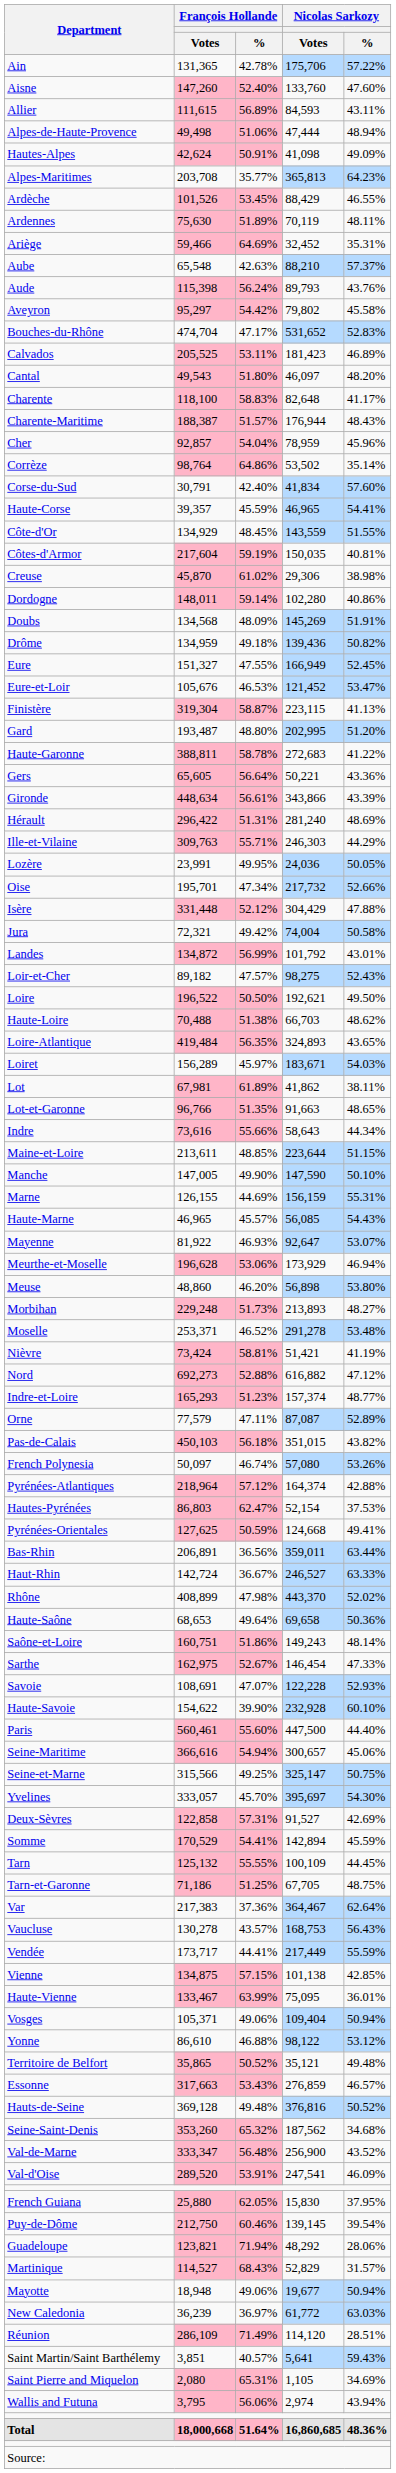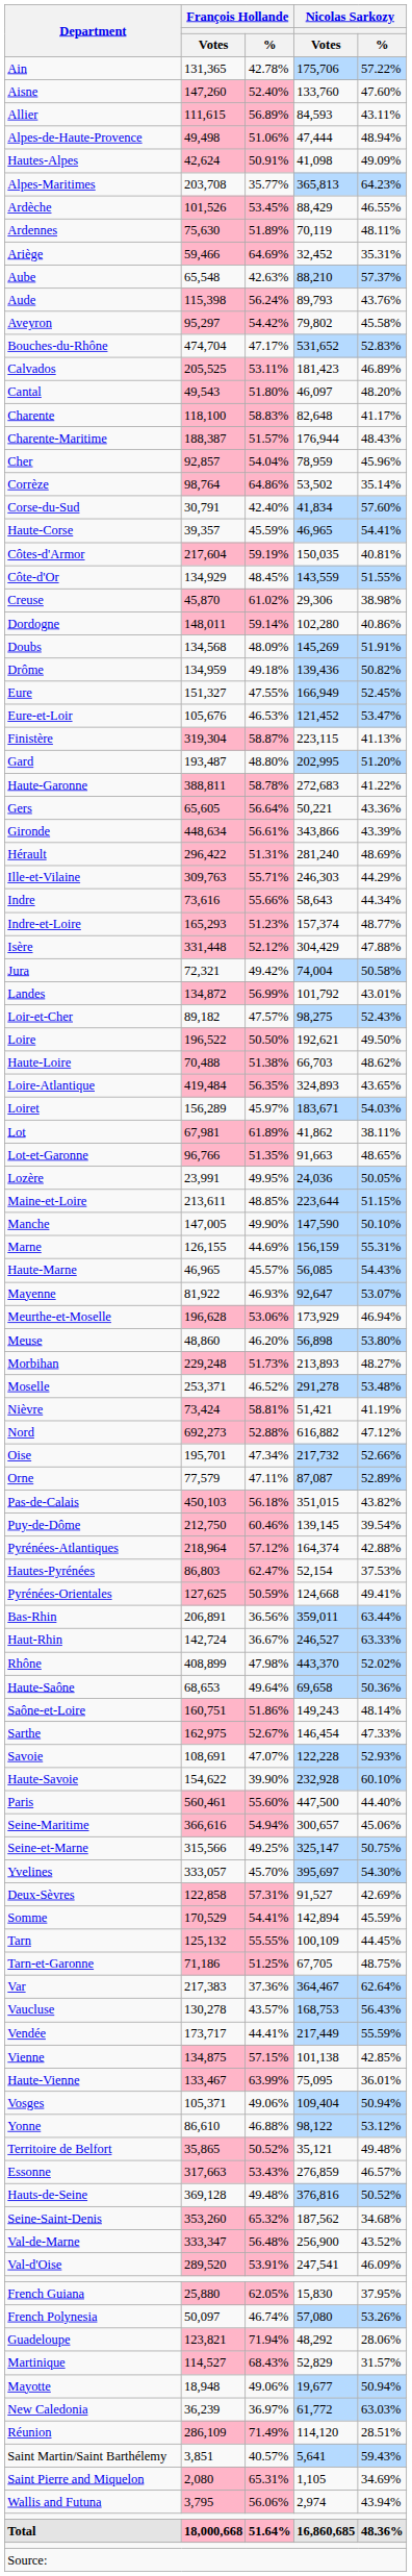rows swapped: Côte-d'Or <-> Côtes-d'Armor
rows swapped: Indre <-> Lozère
rows swapped: Indre-et-Loire <-> Oise
rows swapped: Puy-de-Dôme <-> French Polynesia
